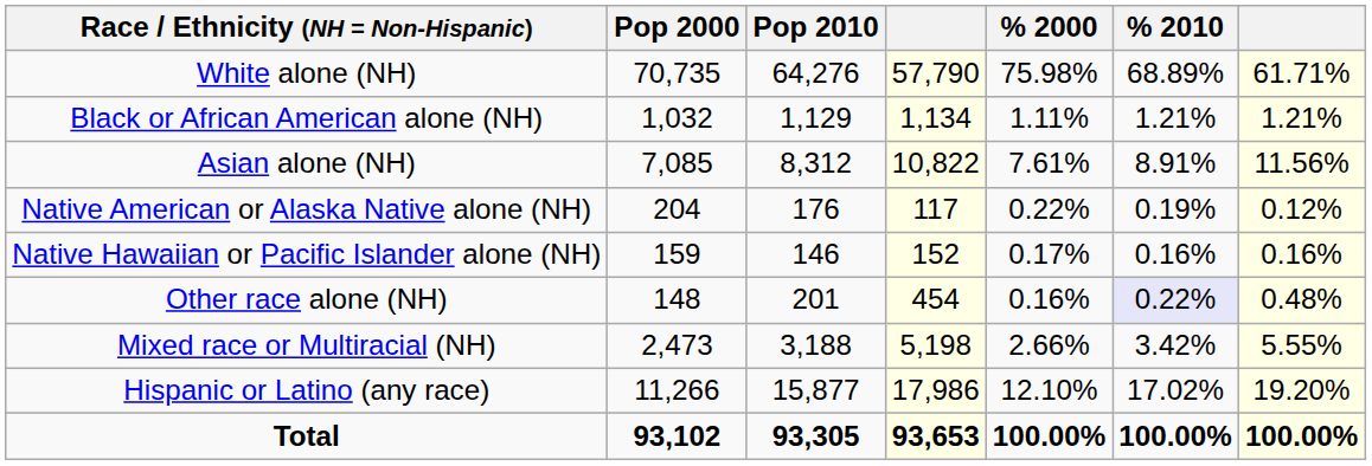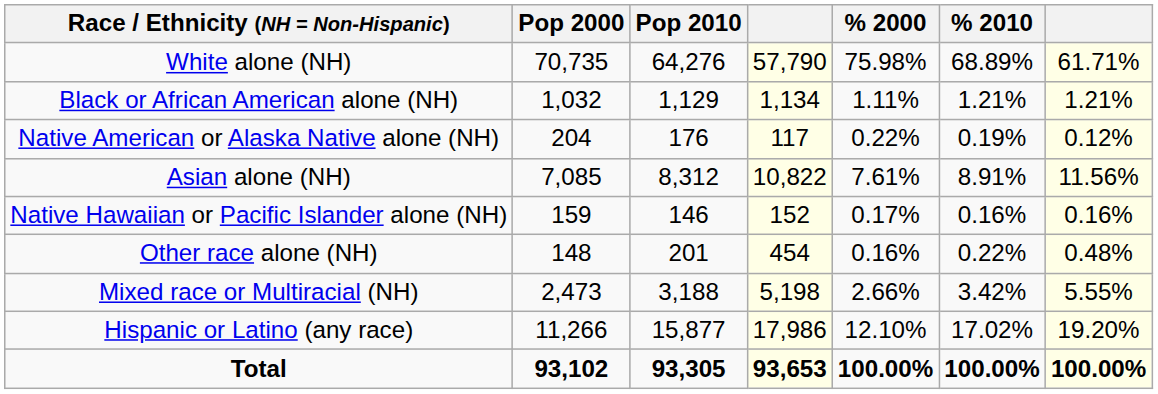rows swapped: Native American or Alaska Native alone (NH) <-> Asian alone (NH)
Other race alone (NH) | % 2010: lavender background -> no background
